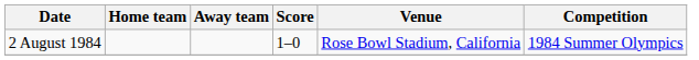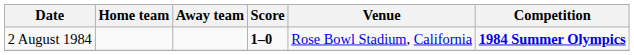2 August 1984 | Score: normal -> bold
2 August 1984 | Competition: normal -> bold
